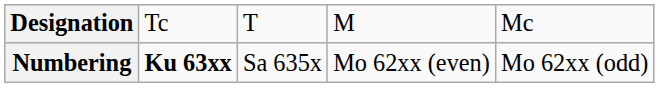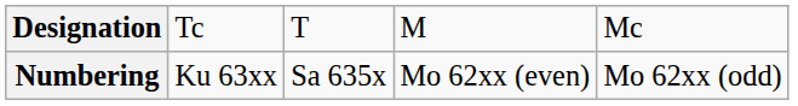Numbering | column 2: bold -> normal
